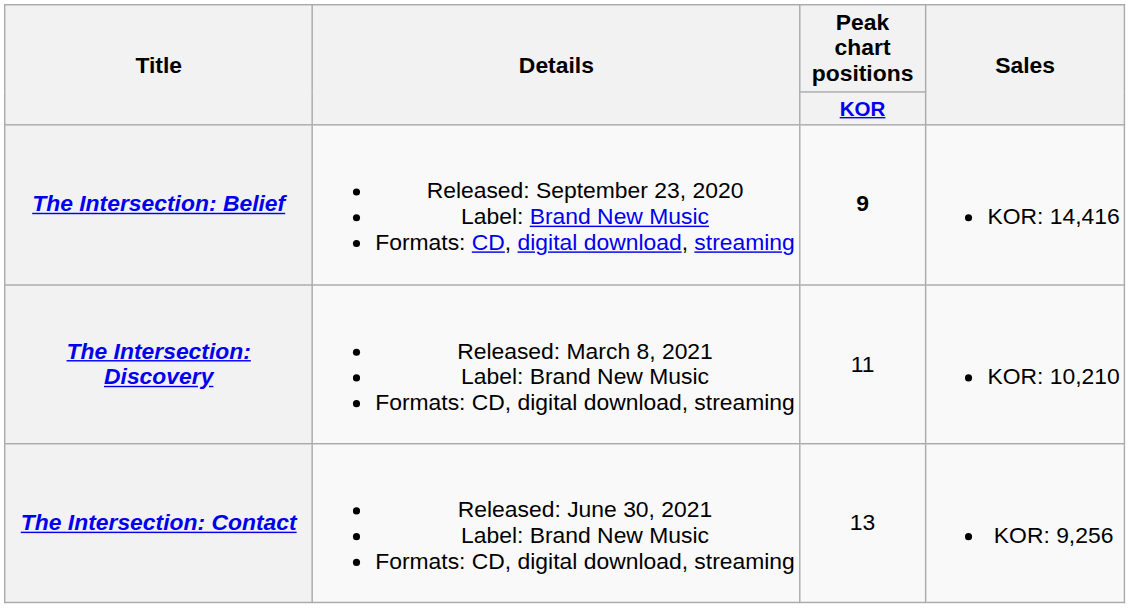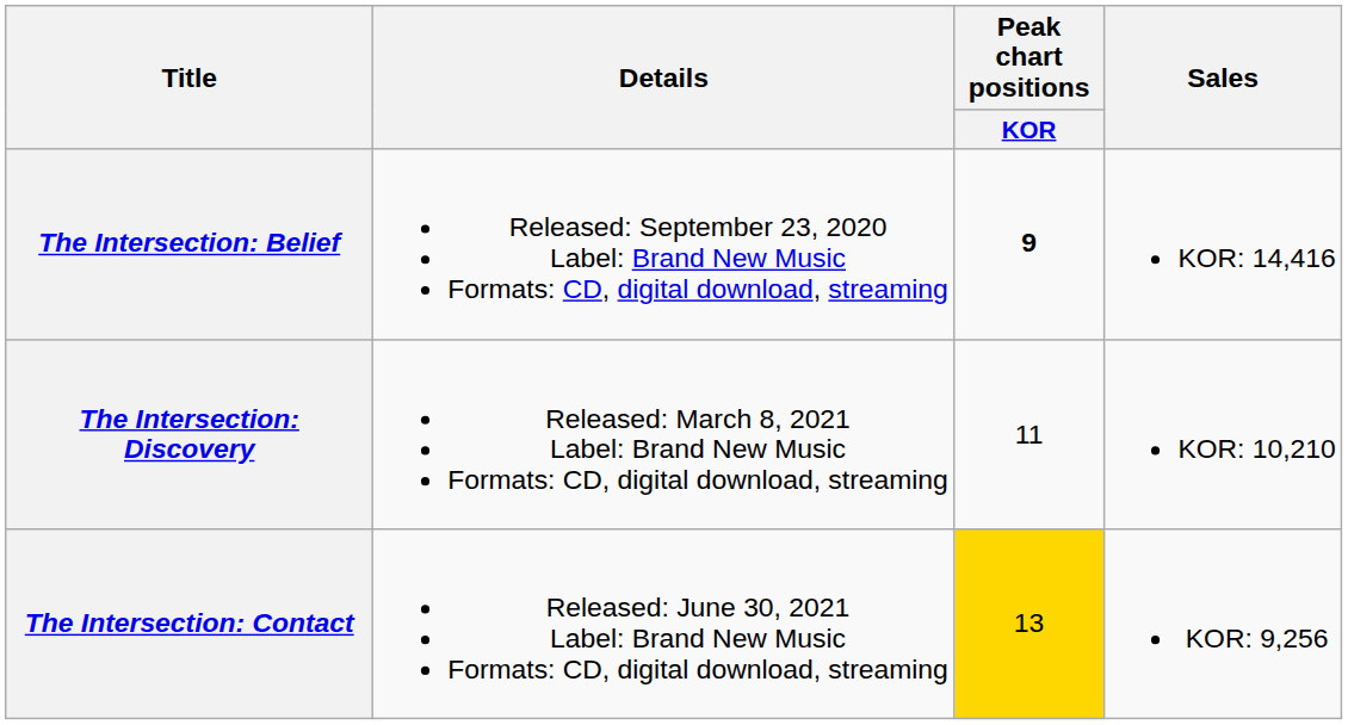The Intersection: Contact | Peak chart positions / KOR: no background -> gold background
